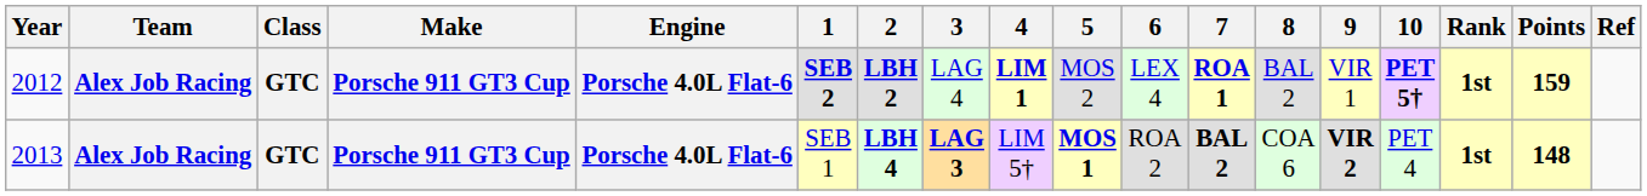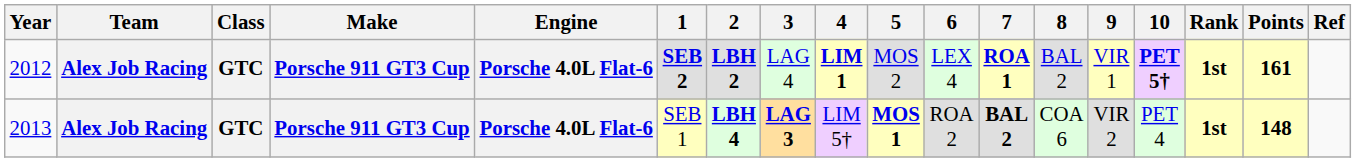2012 | Points: 159 -> 161
2013 | 9: bold -> normal
